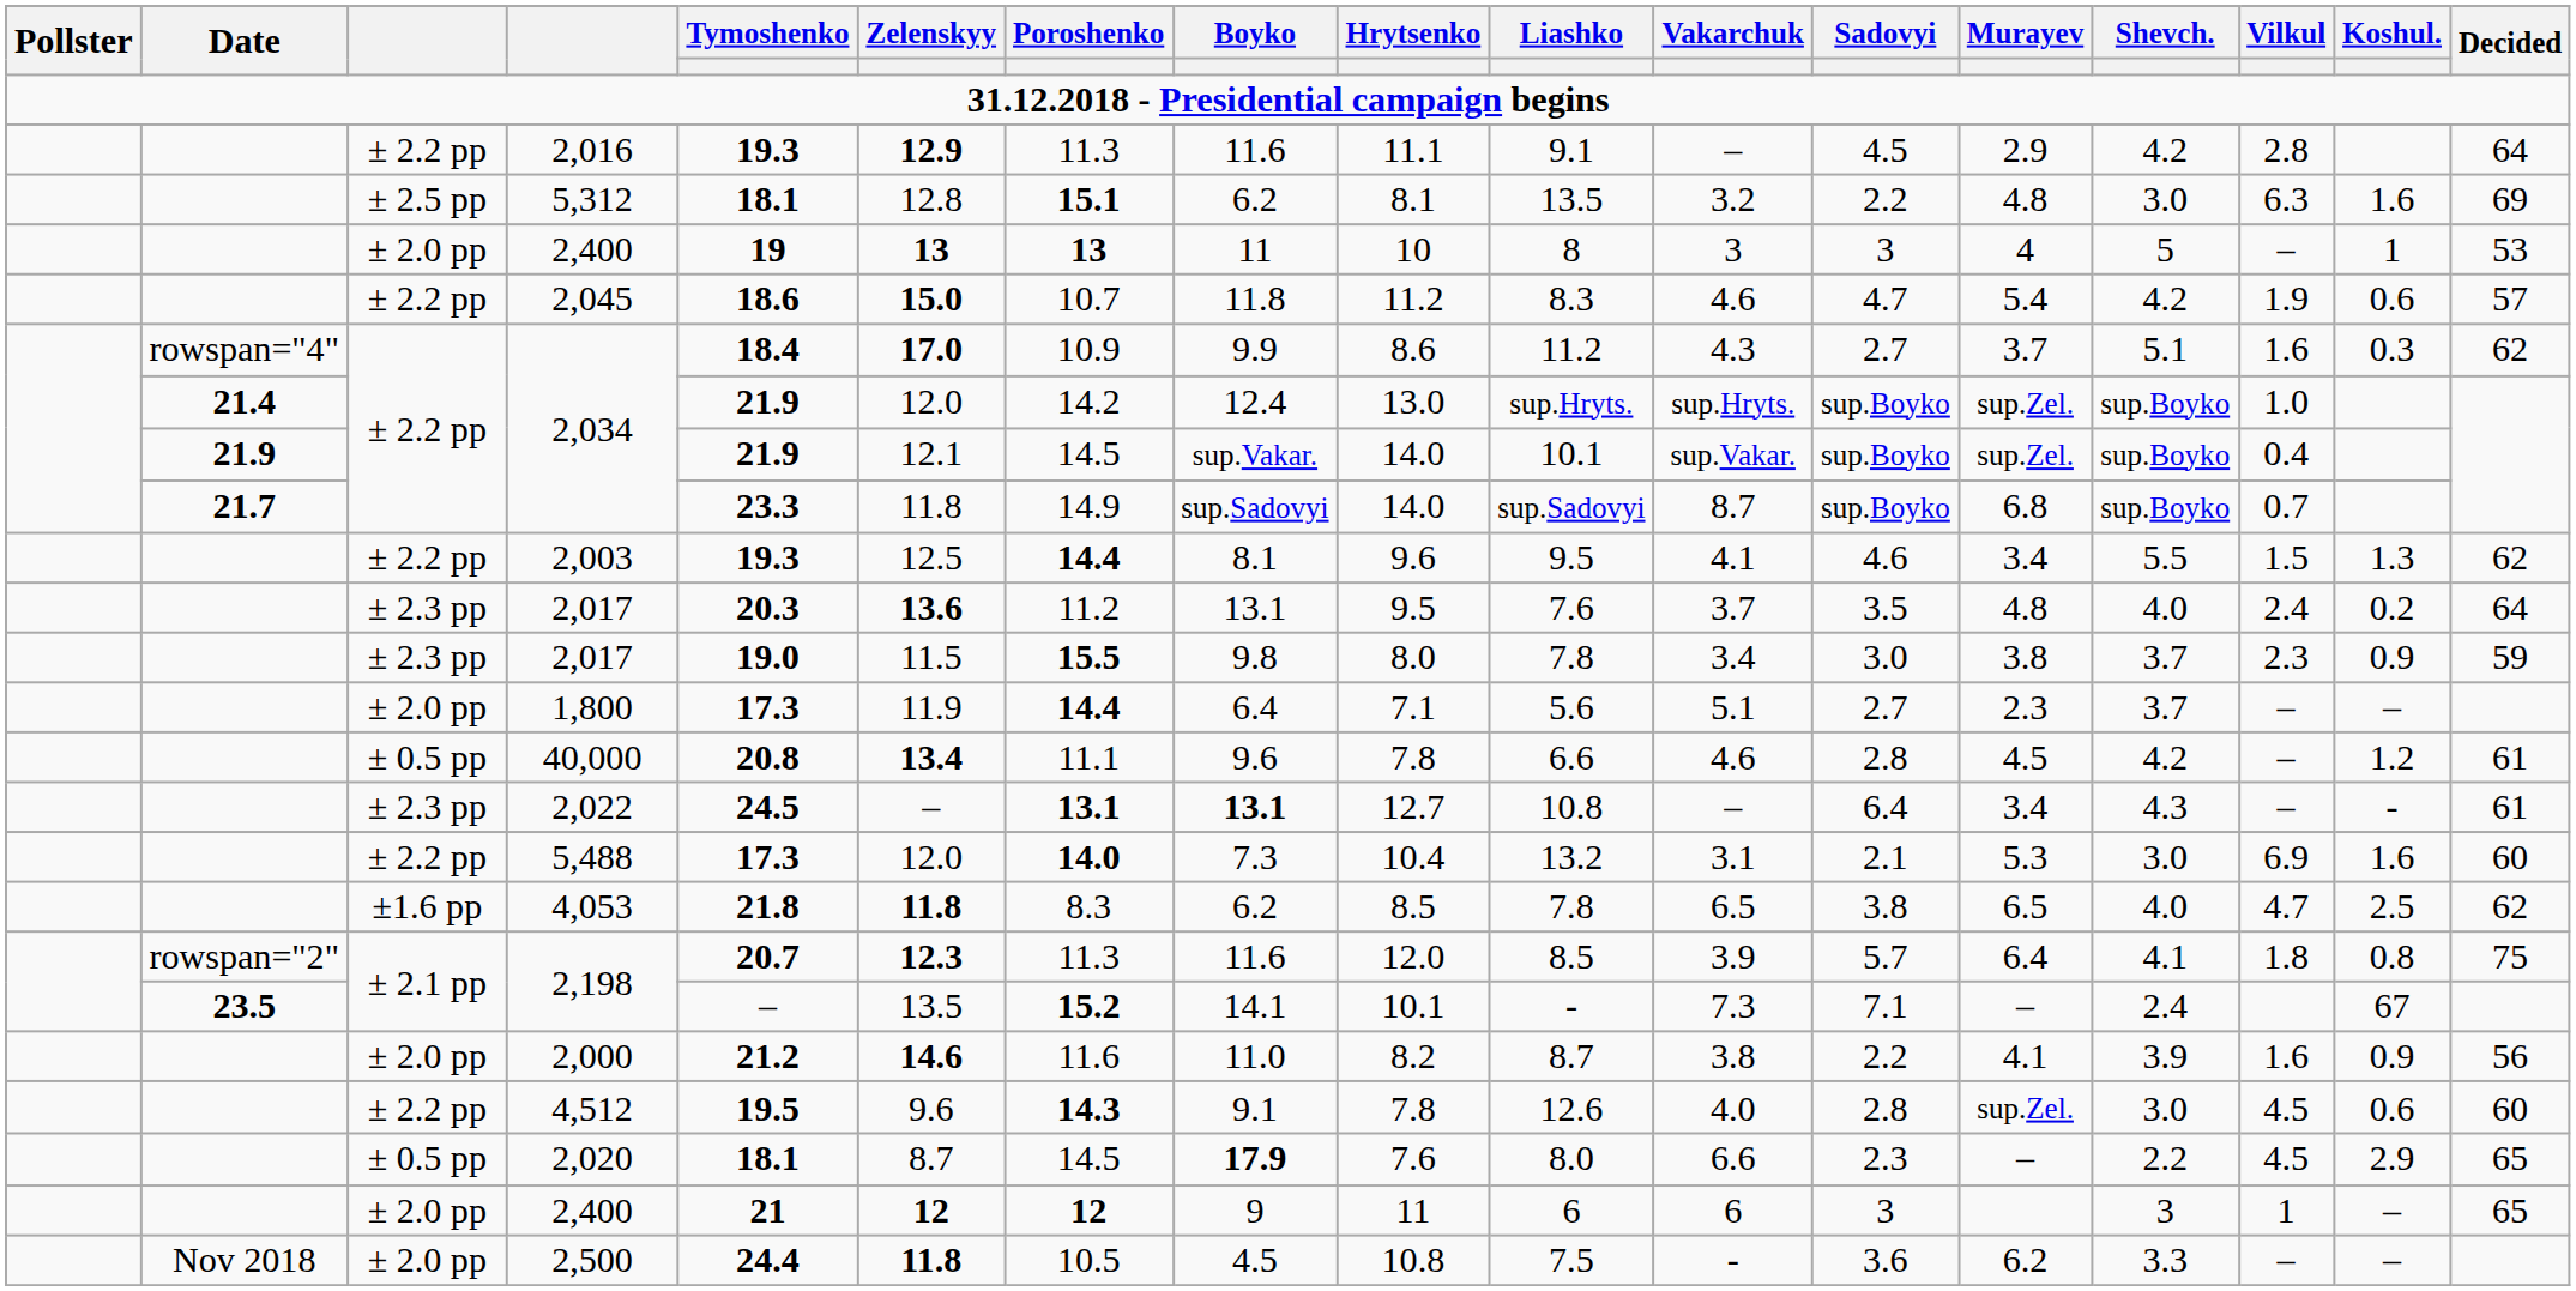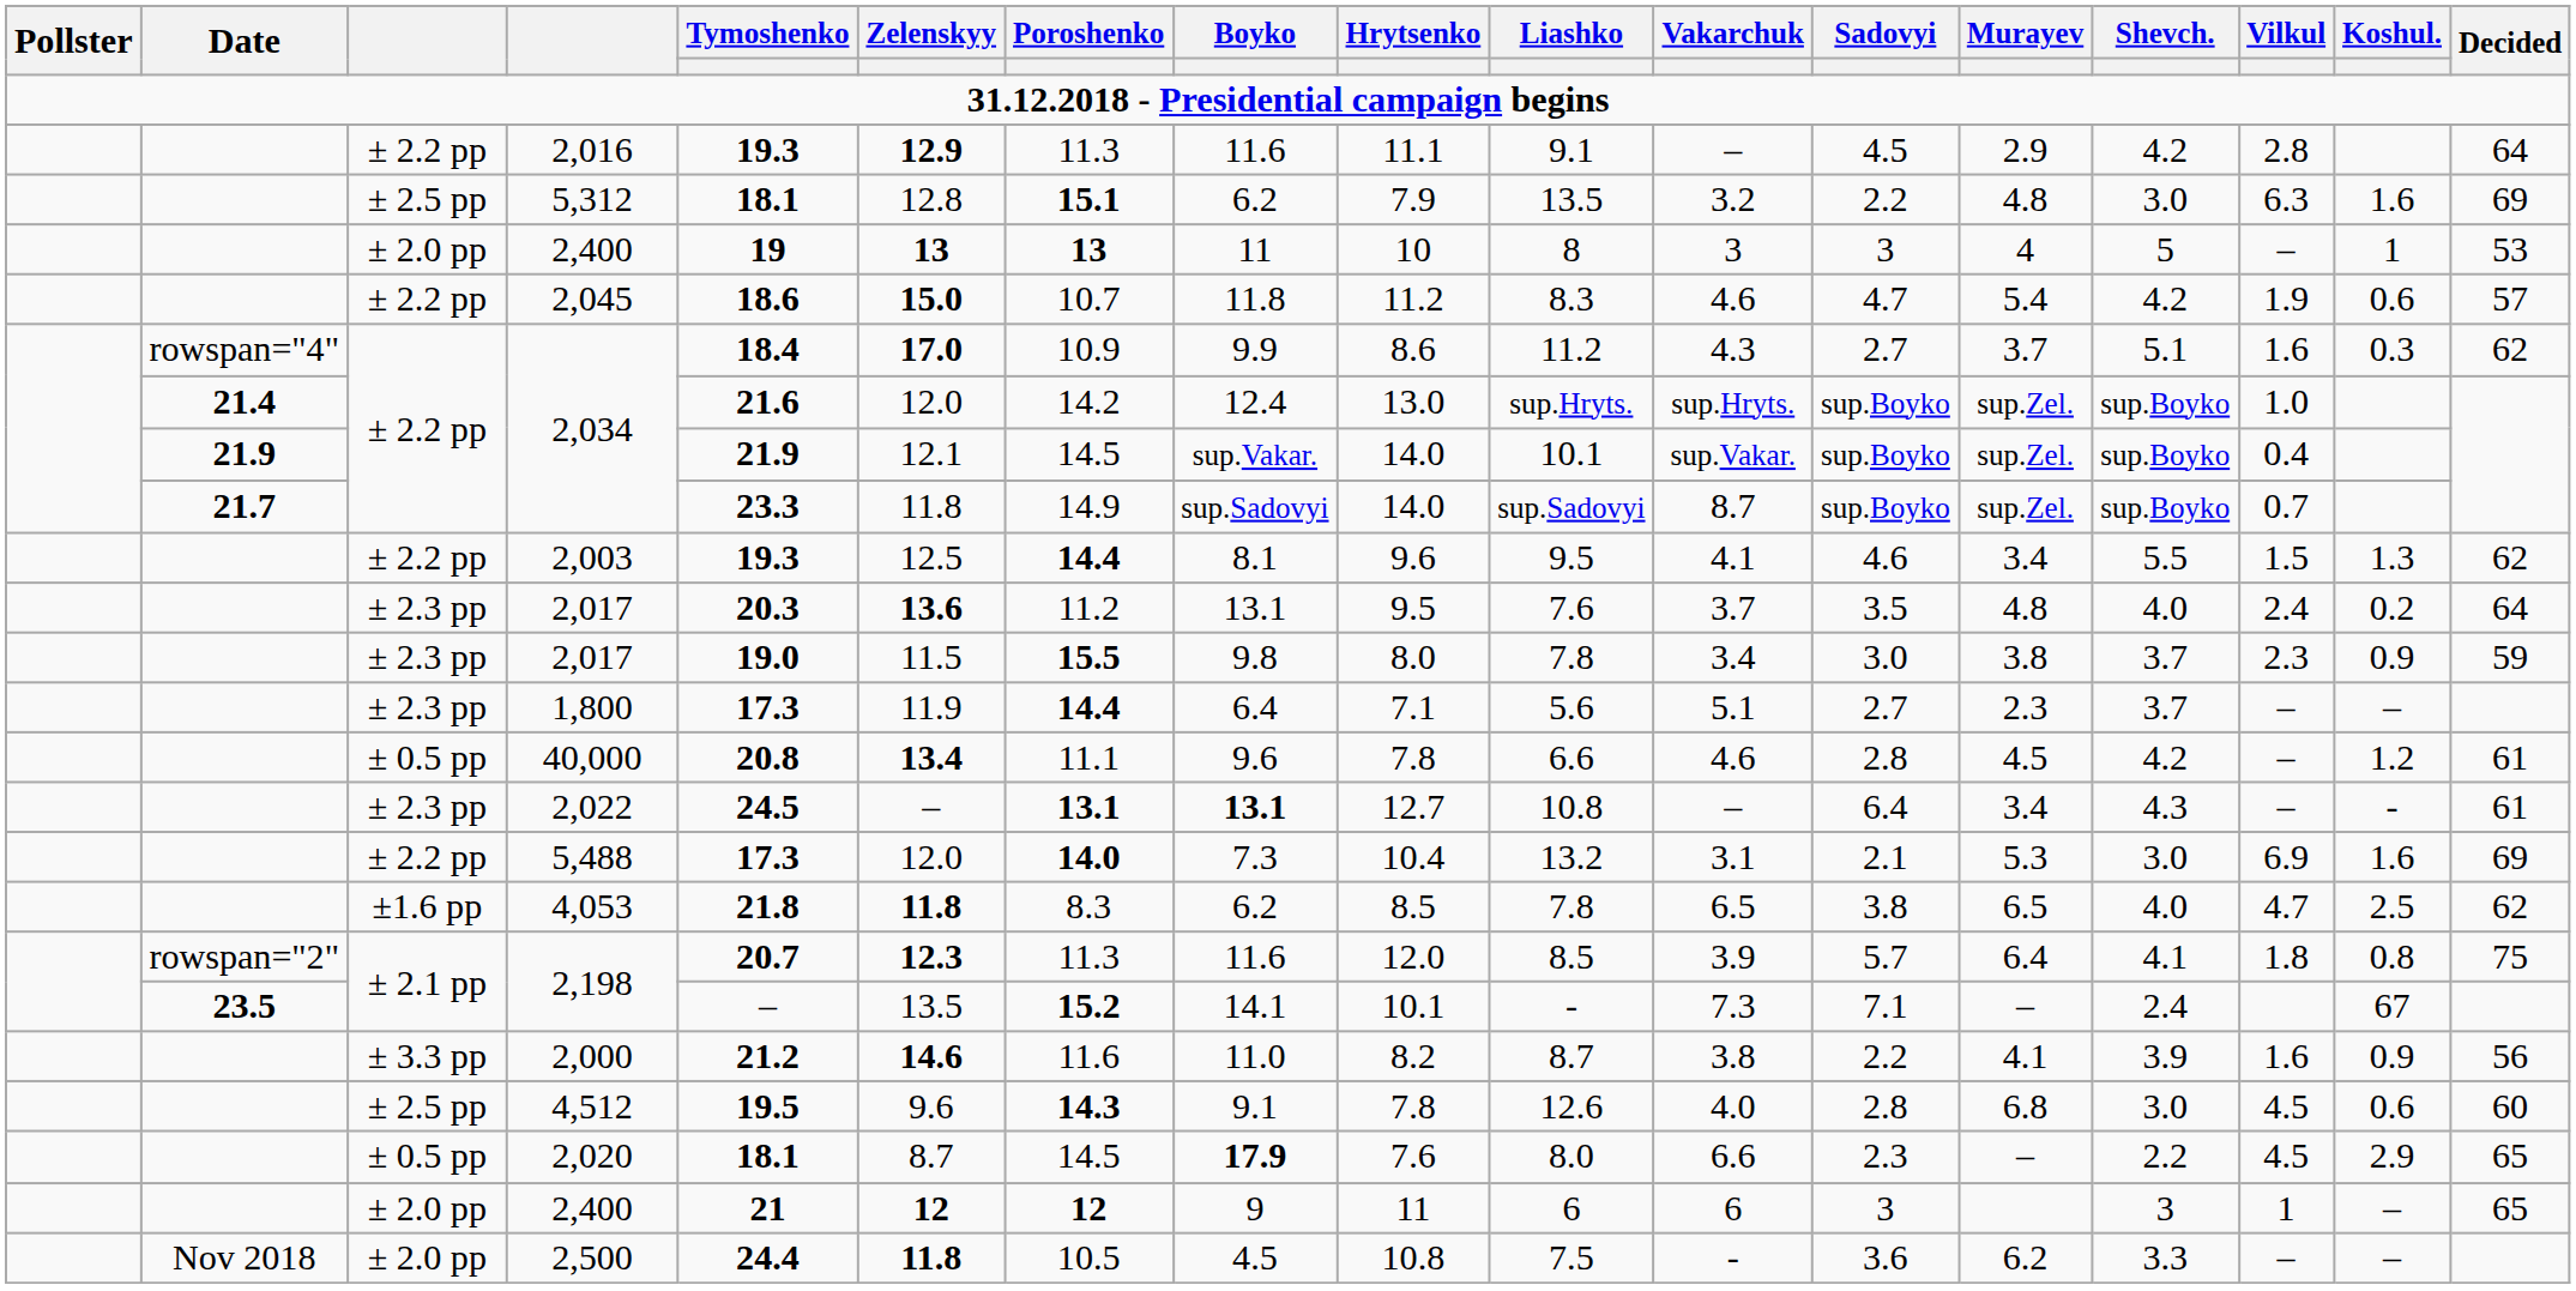5,312 | Hrytsenko: 8.1 -> 7.9
21.4 / 2,034 | Tymoshenko: 21.9 -> 21.6
21.7 / 2,034 | Murayev: 6.8 -> sup.Zel.
1,800 | column 3: ± 2.0 pp -> ± 2.3 pp
5,488 | Decided: 60 -> 69
2,000 | column 3: ± 2.0 pp -> ± 3.3 pp
4,512 | column 3: ± 2.2 pp -> ± 2.5 pp
4,512 | Murayev: sup.Zel. -> 6.8
